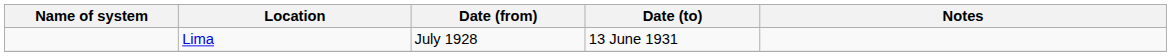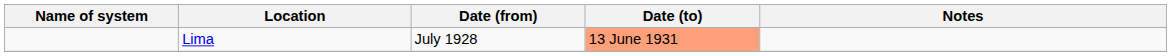Lima | Date (to): no background -> lightsalmon background
